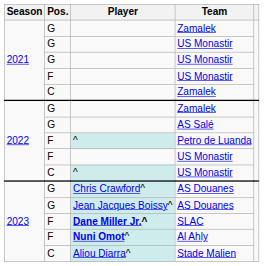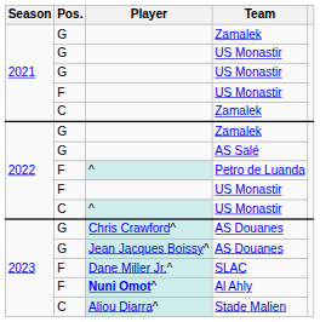SLAC | Player: bold -> normal
